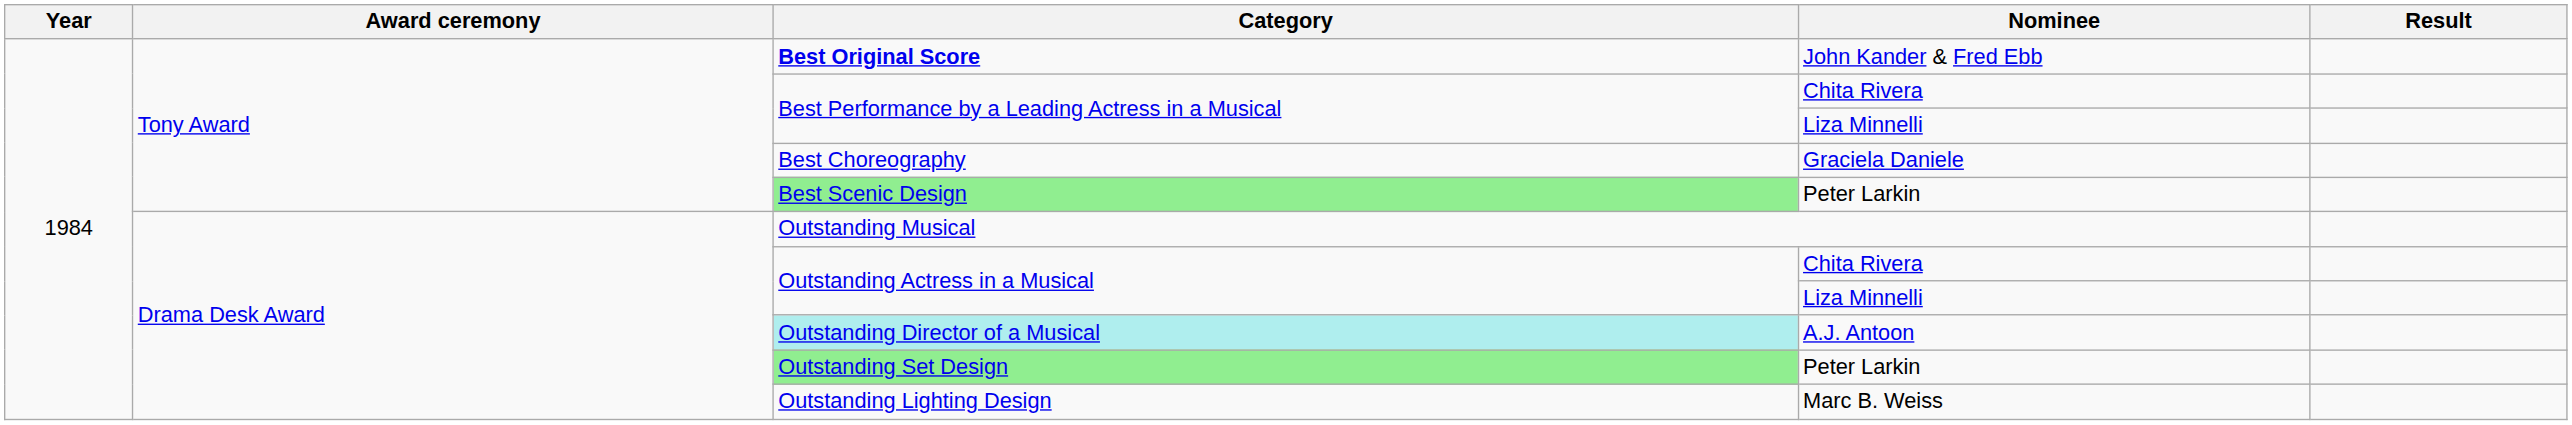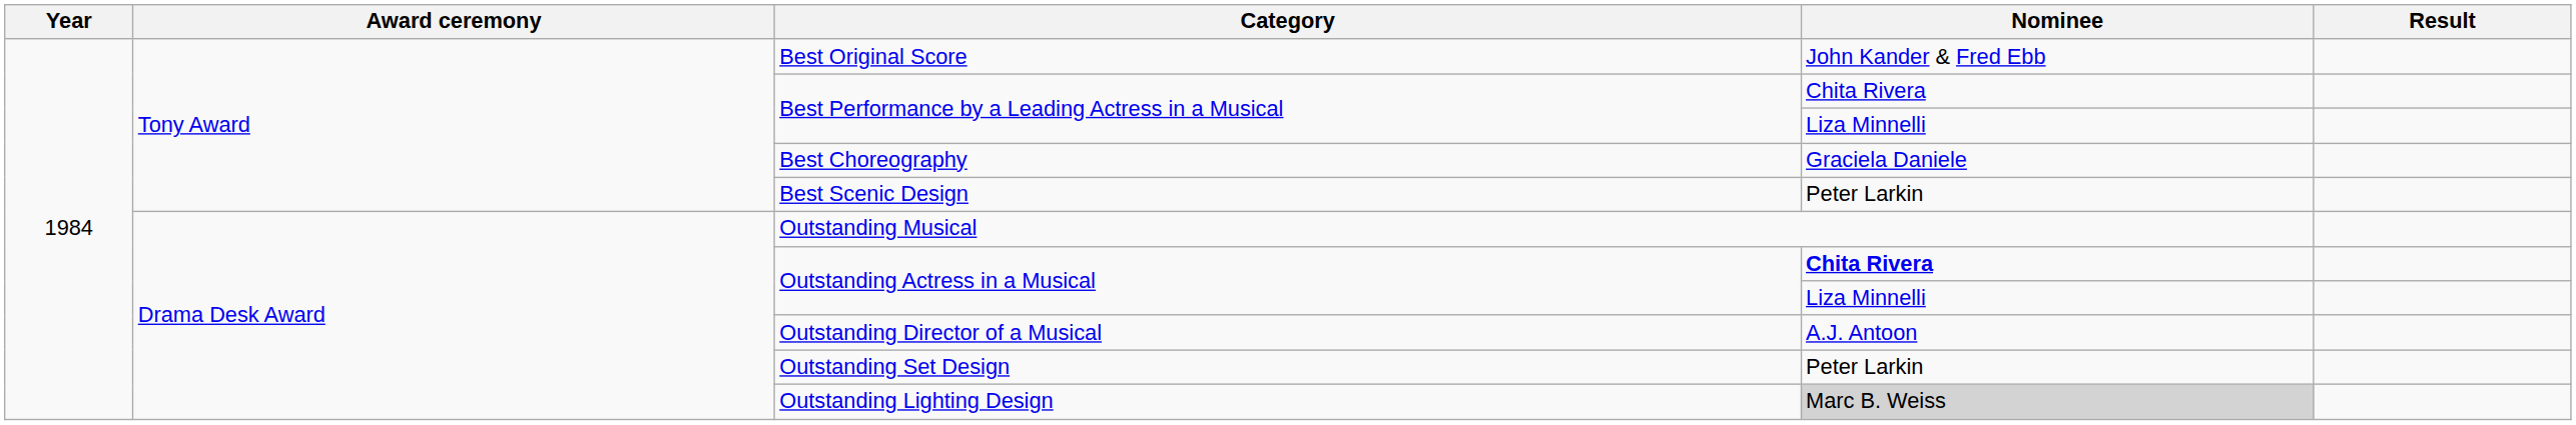Best Original Score | Category: bold -> normal
Best Scenic Design | Category: lightgreen background -> no background
Outstanding Actress in a Musical / Chita Rivera | Nominee: normal -> bold
Outstanding Director of a Musical | Category: paleturquoise background -> no background
Outstanding Set Design | Category: lightgreen background -> no background
Outstanding Lighting Design | Nominee: no background -> lightgrey background
